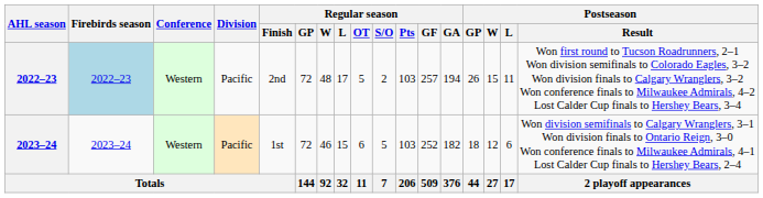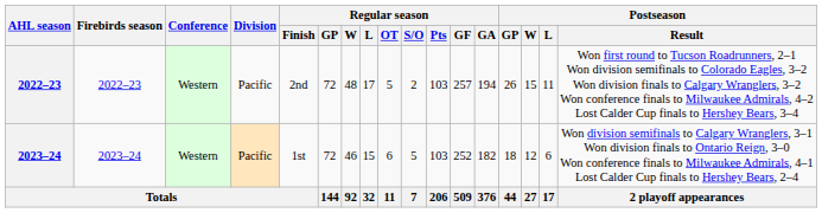row 3 | Firebirds season: lightblue background -> no background
